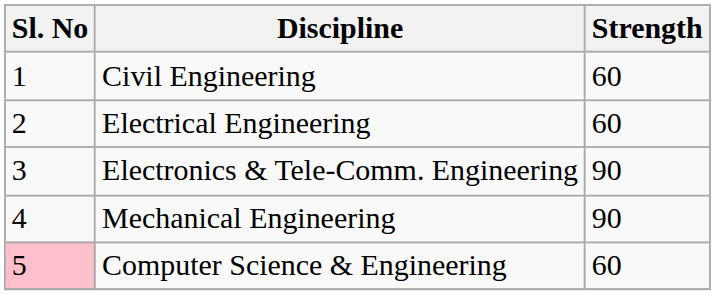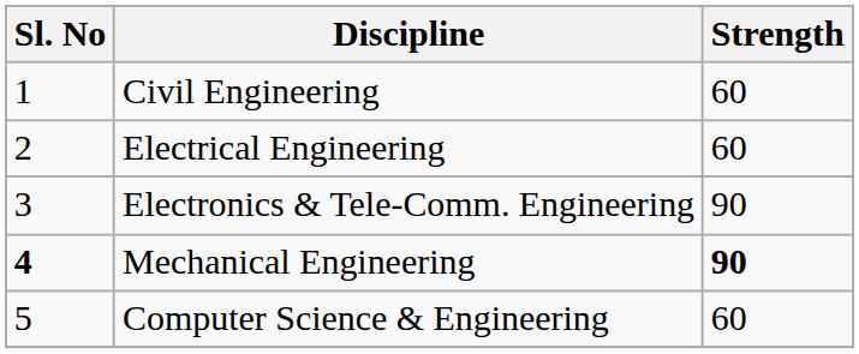Mechanical Engineering | Sl. No: normal -> bold
Mechanical Engineering | Strength: normal -> bold
Computer Science & Engineering | Sl. No: pink background -> no background
